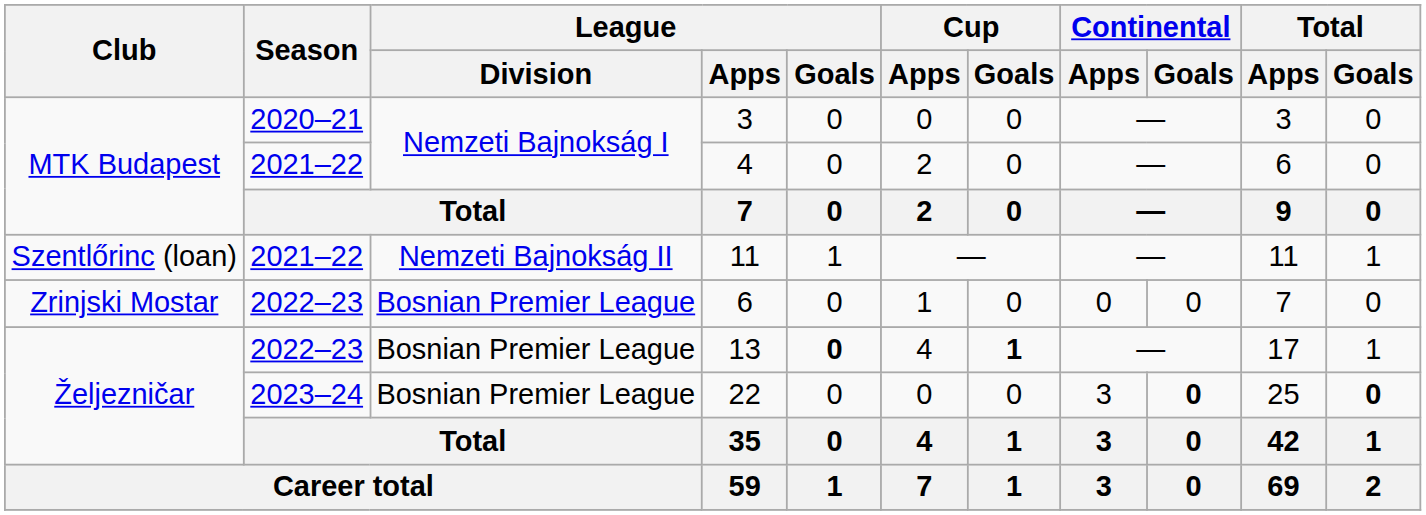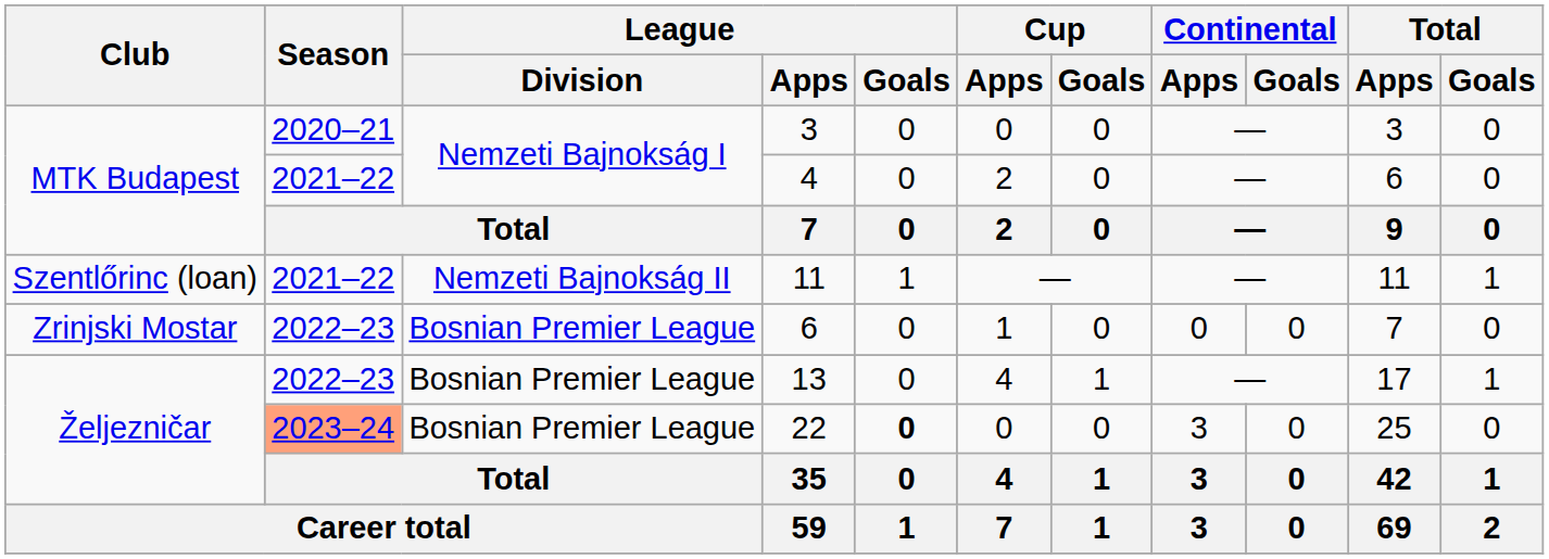13 | League / Goals: bold -> normal
13 | Cup / Goals: bold -> normal
22 | Season: no background -> lightsalmon background
22 | League / Goals: normal -> bold
22 | Continental / Goals: bold -> normal
22 | Total / Goals: bold -> normal
